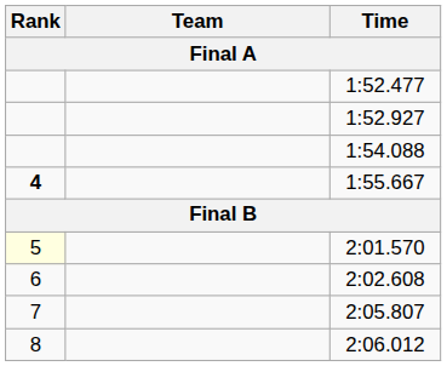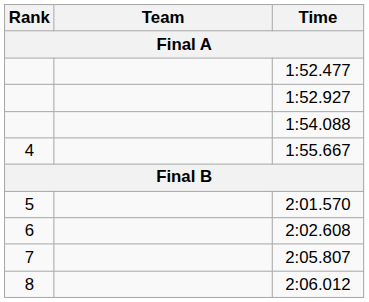1:55.667 | Rank: bold -> normal
2:01.570 | Rank: lightyellow background -> no background
